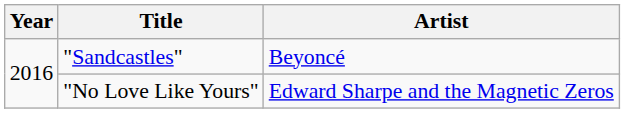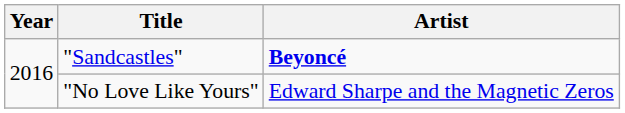"Sandcastles" | Artist: normal -> bold
